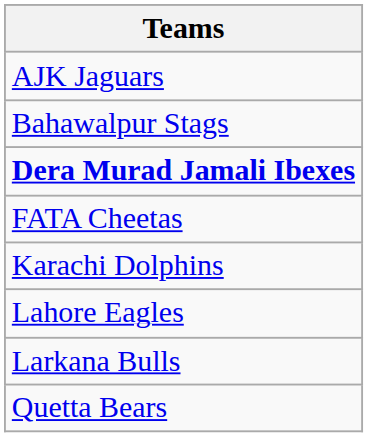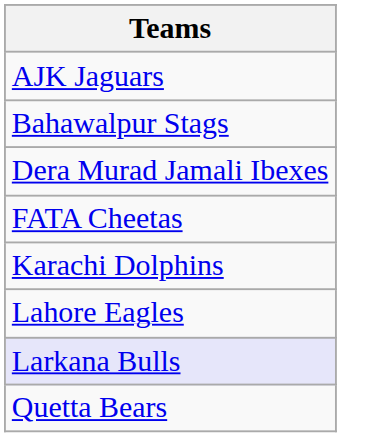row 4 | column 1: bold -> normal
row 8 | column 1: no background -> lavender background
